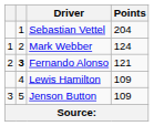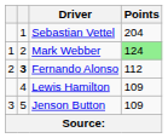Mark Webber | Points: no background -> lightgreen background
Fernando Alonso | Points: 121 -> 112
